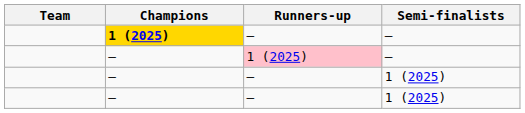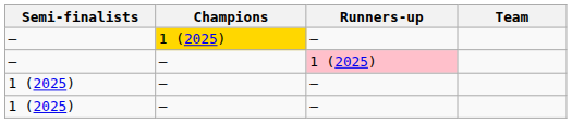columns swapped: Team <-> Semi-finalists
row 2 | Champions: bold -> normal
